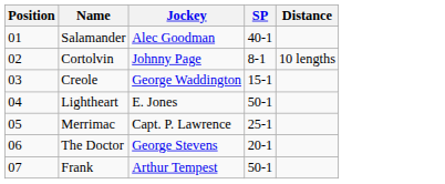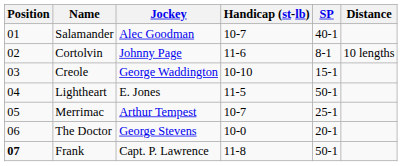+ column: Handicap (st-lb) | 10-7 | 11-6 | 10-10 | 11-5 | 10-7 | 10-0 | 11-8
Merrimac | Jockey: Capt. P. Lawrence -> Arthur Tempest
Frank | Position: normal -> bold
Frank | Jockey: Arthur Tempest -> Capt. P. Lawrence
